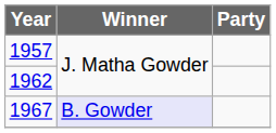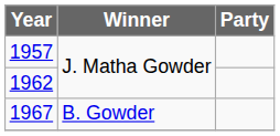1967 | Winner: lavender background -> no background
